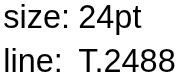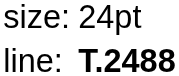line: | column 2: normal -> bold
